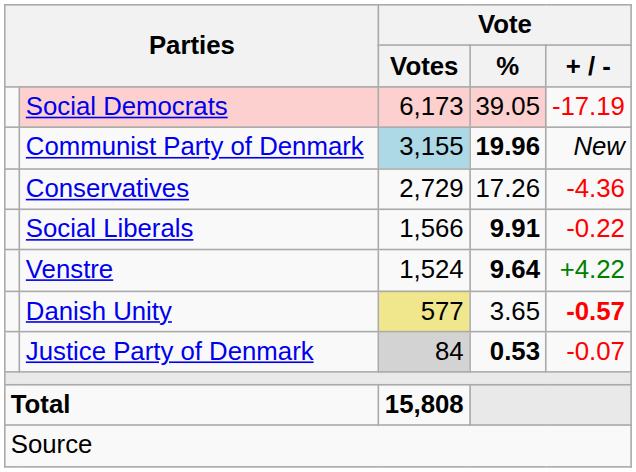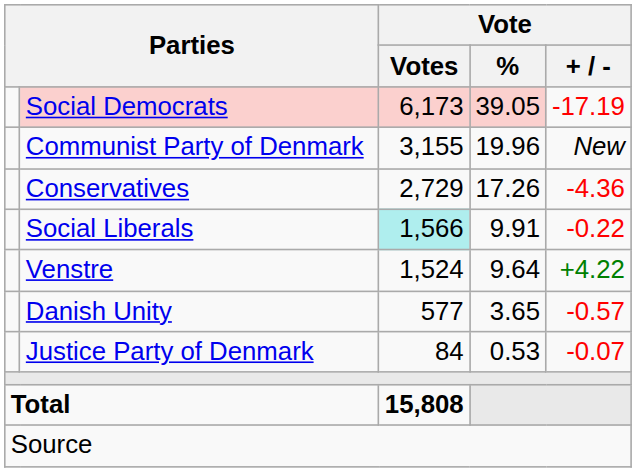Communist Party of Denmark | Vote / Votes: lightblue background -> no background
Communist Party of Denmark | Vote / %: bold -> normal
Social Liberals | Vote / Votes: no background -> paleturquoise background
Social Liberals | Vote / %: bold -> normal
Venstre | Vote / %: bold -> normal
Danish Unity | Vote / Votes: khaki background -> no background
Danish Unity | Vote / + / -: bold -> normal
Justice Party of Denmark | Vote / Votes: lightgrey background -> no background
Justice Party of Denmark | Vote / %: bold -> normal
